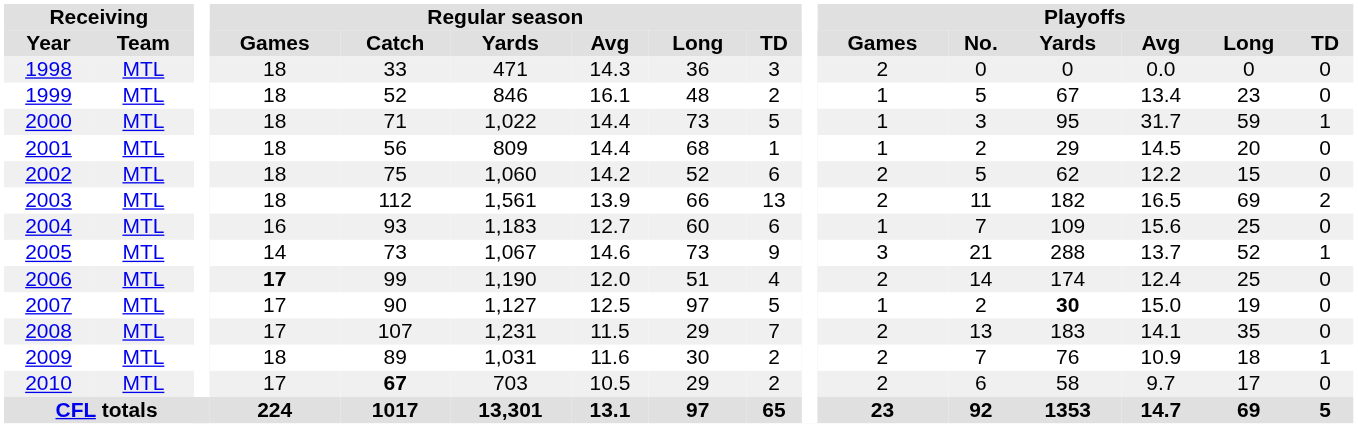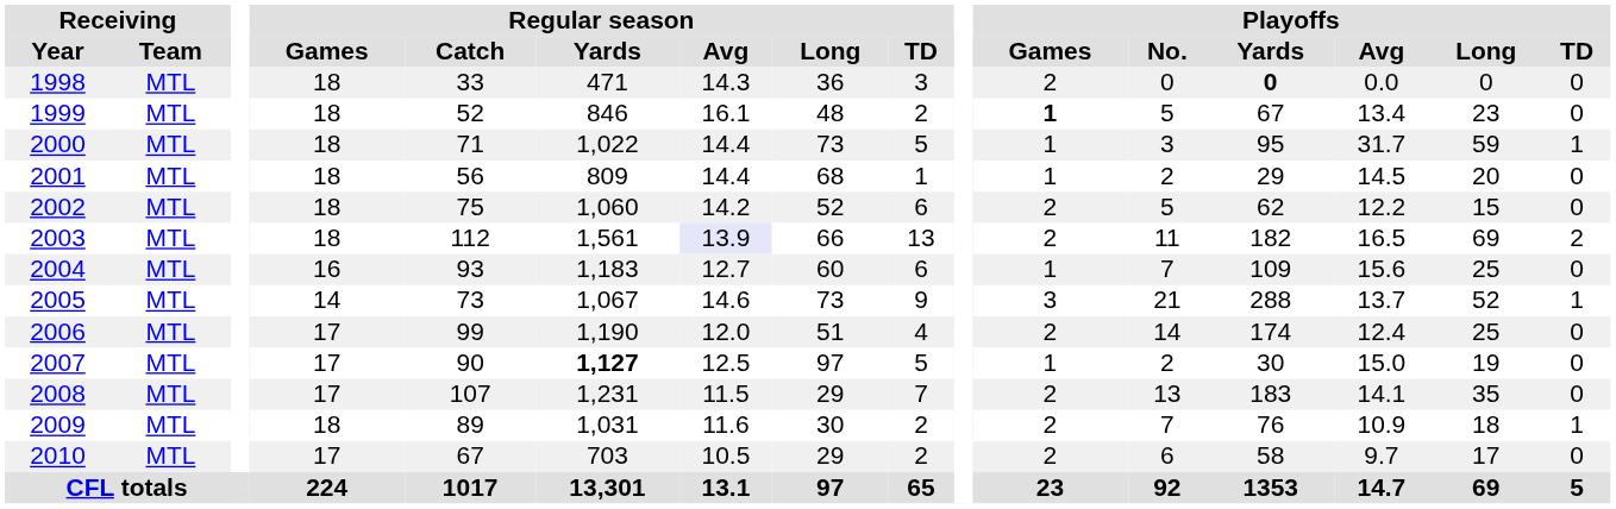1998 | Playoffs / Yards: normal -> bold
1999 | Playoffs / Games: normal -> bold
2003 | Regular season / Avg: no background -> lavender background
2006 | Regular season / Games: bold -> normal
2007 | Regular season / Yards: normal -> bold
2007 | Playoffs / Yards: bold -> normal
2010 | Regular season / Catch: bold -> normal
